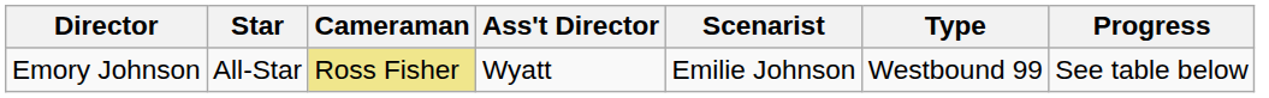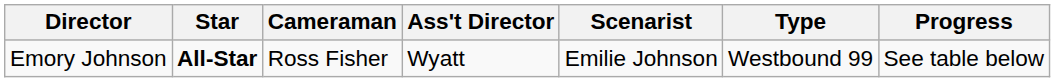row 2 | Star: normal -> bold
row 2 | Cameraman: khaki background -> no background
